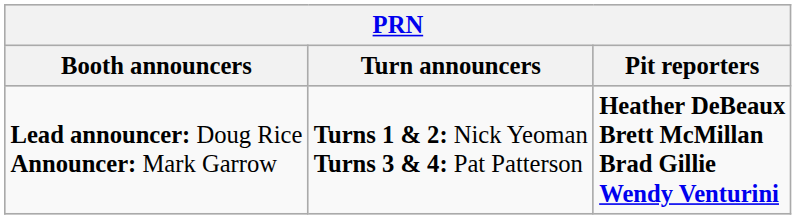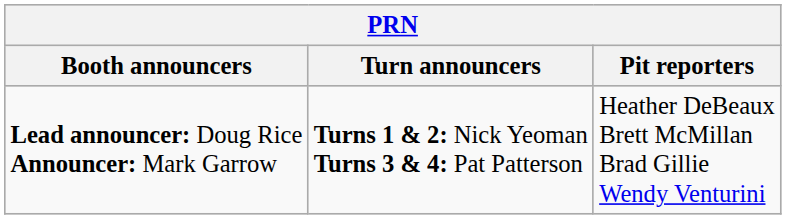Lead announcer: Doug Rice Announcer: Mark Garrow | Pit reporters: bold -> normal
